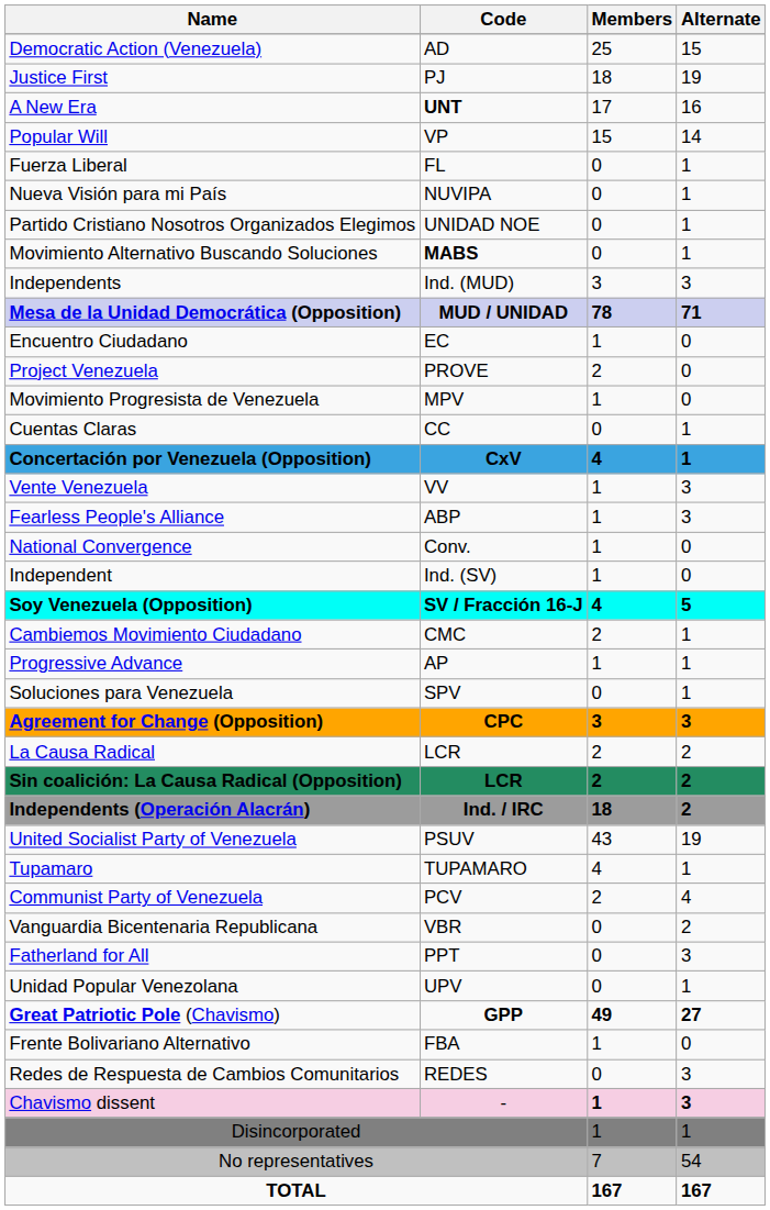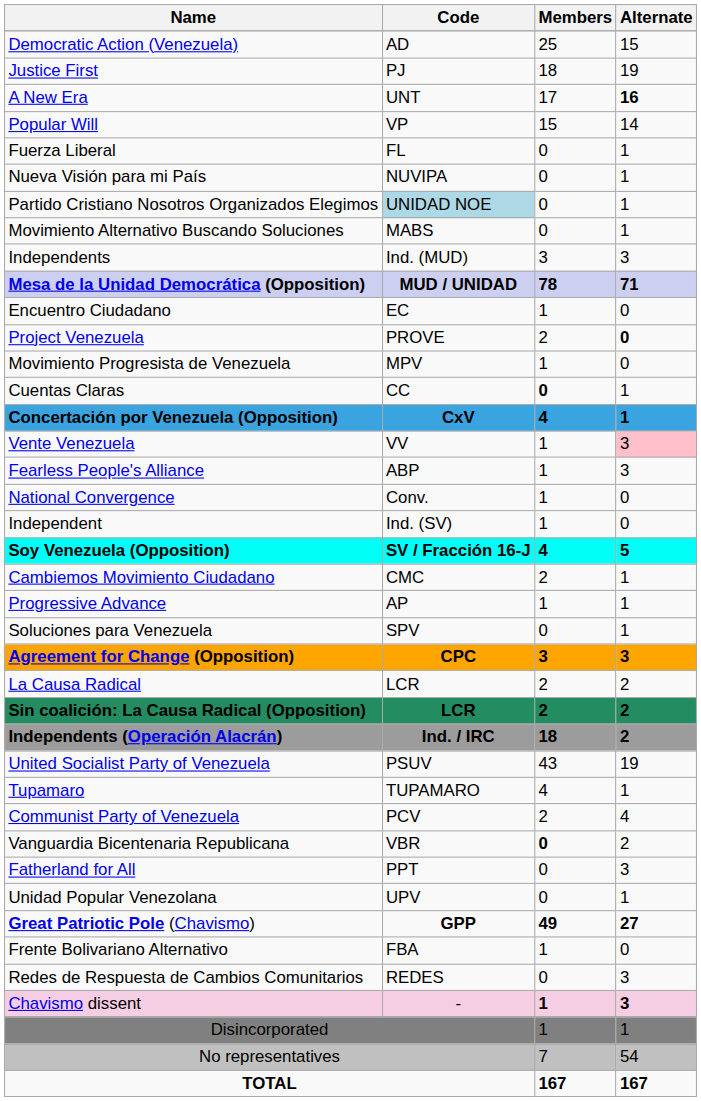A New Era | Code: bold -> normal
A New Era | Alternate: normal -> bold
Partido Cristiano Nosotros Organizados Elegimos | Code: no background -> lightblue background
Movimiento Alternativo Buscando Soluciones | Code: bold -> normal
Project Venezuela | Alternate: normal -> bold
Cuentas Claras | Members: normal -> bold
Vente Venezuela | Alternate: no background -> pink background
Vanguardia Bicentenaria Republicana | Members: normal -> bold
